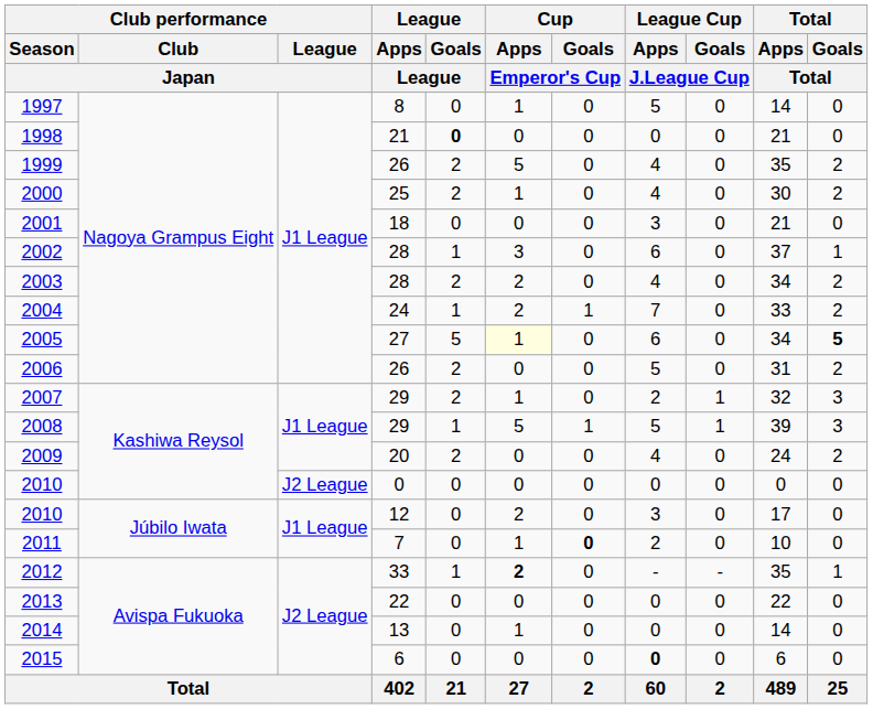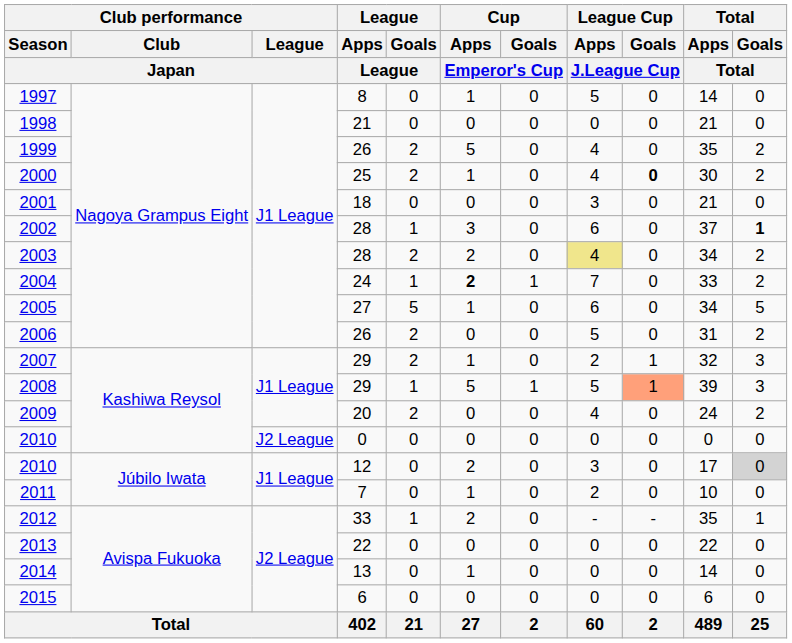1998 | League / Goals / League: bold -> normal
2000 | League Cup / Goals / J.League Cup: normal -> bold
2002 | Total / Goals / Total: normal -> bold
2003 | League Cup / Apps / J.League Cup: no background -> khaki background
2004 | Cup / Apps / Emperor's Cup: normal -> bold
2005 | Cup / Apps / Emperor's Cup: lightyellow background -> no background
2005 | Total / Goals / Total: bold -> normal
2008 | League Cup / Goals / J.League Cup: no background -> lightsalmon background
2010 / 12 | Total / Goals / Total: no background -> lightgrey background
2011 | Cup / Goals / Emperor's Cup: bold -> normal
2012 | Cup / Apps / Emperor's Cup: bold -> normal
2015 | League Cup / Apps / J.League Cup: bold -> normal
